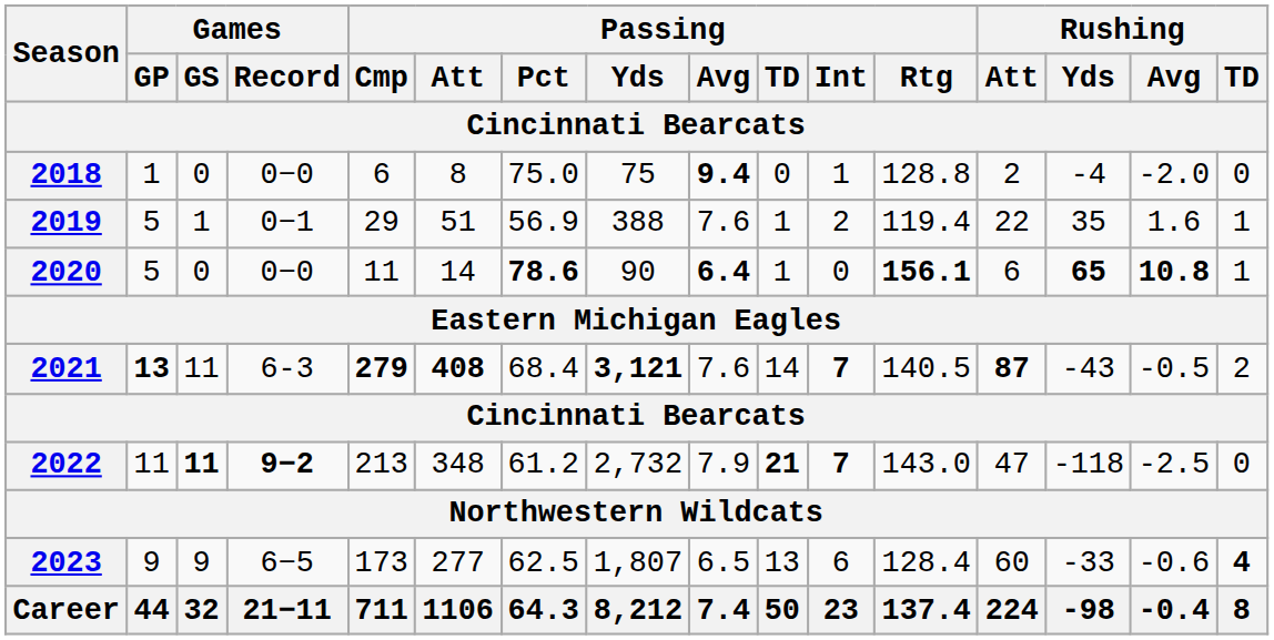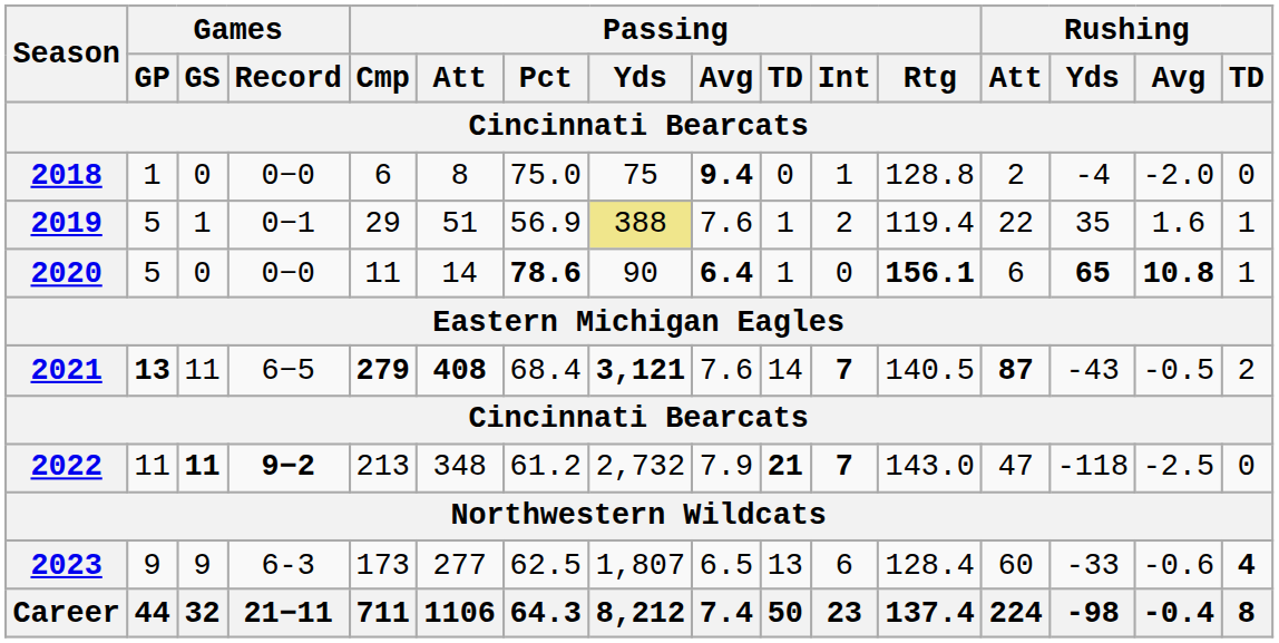2019 | Passing / Yds / Cincinnati Bearcats: no background -> khaki background
2021 | Games / Record / Cincinnati Bearcats: 6-3 -> 6−5
2023 | Games / Record / Cincinnati Bearcats: 6−5 -> 6-3
